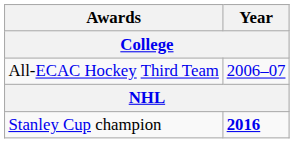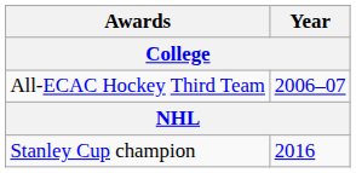Stanley Cup champion | Year: bold -> normal
